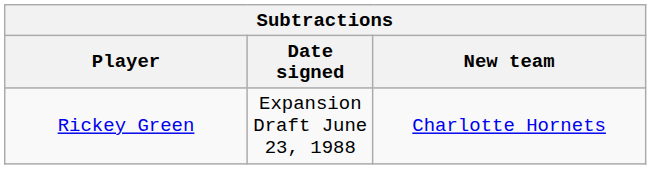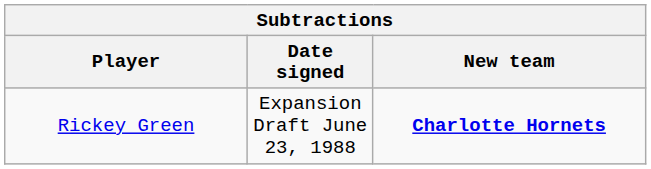Rickey Green | New team: normal -> bold
